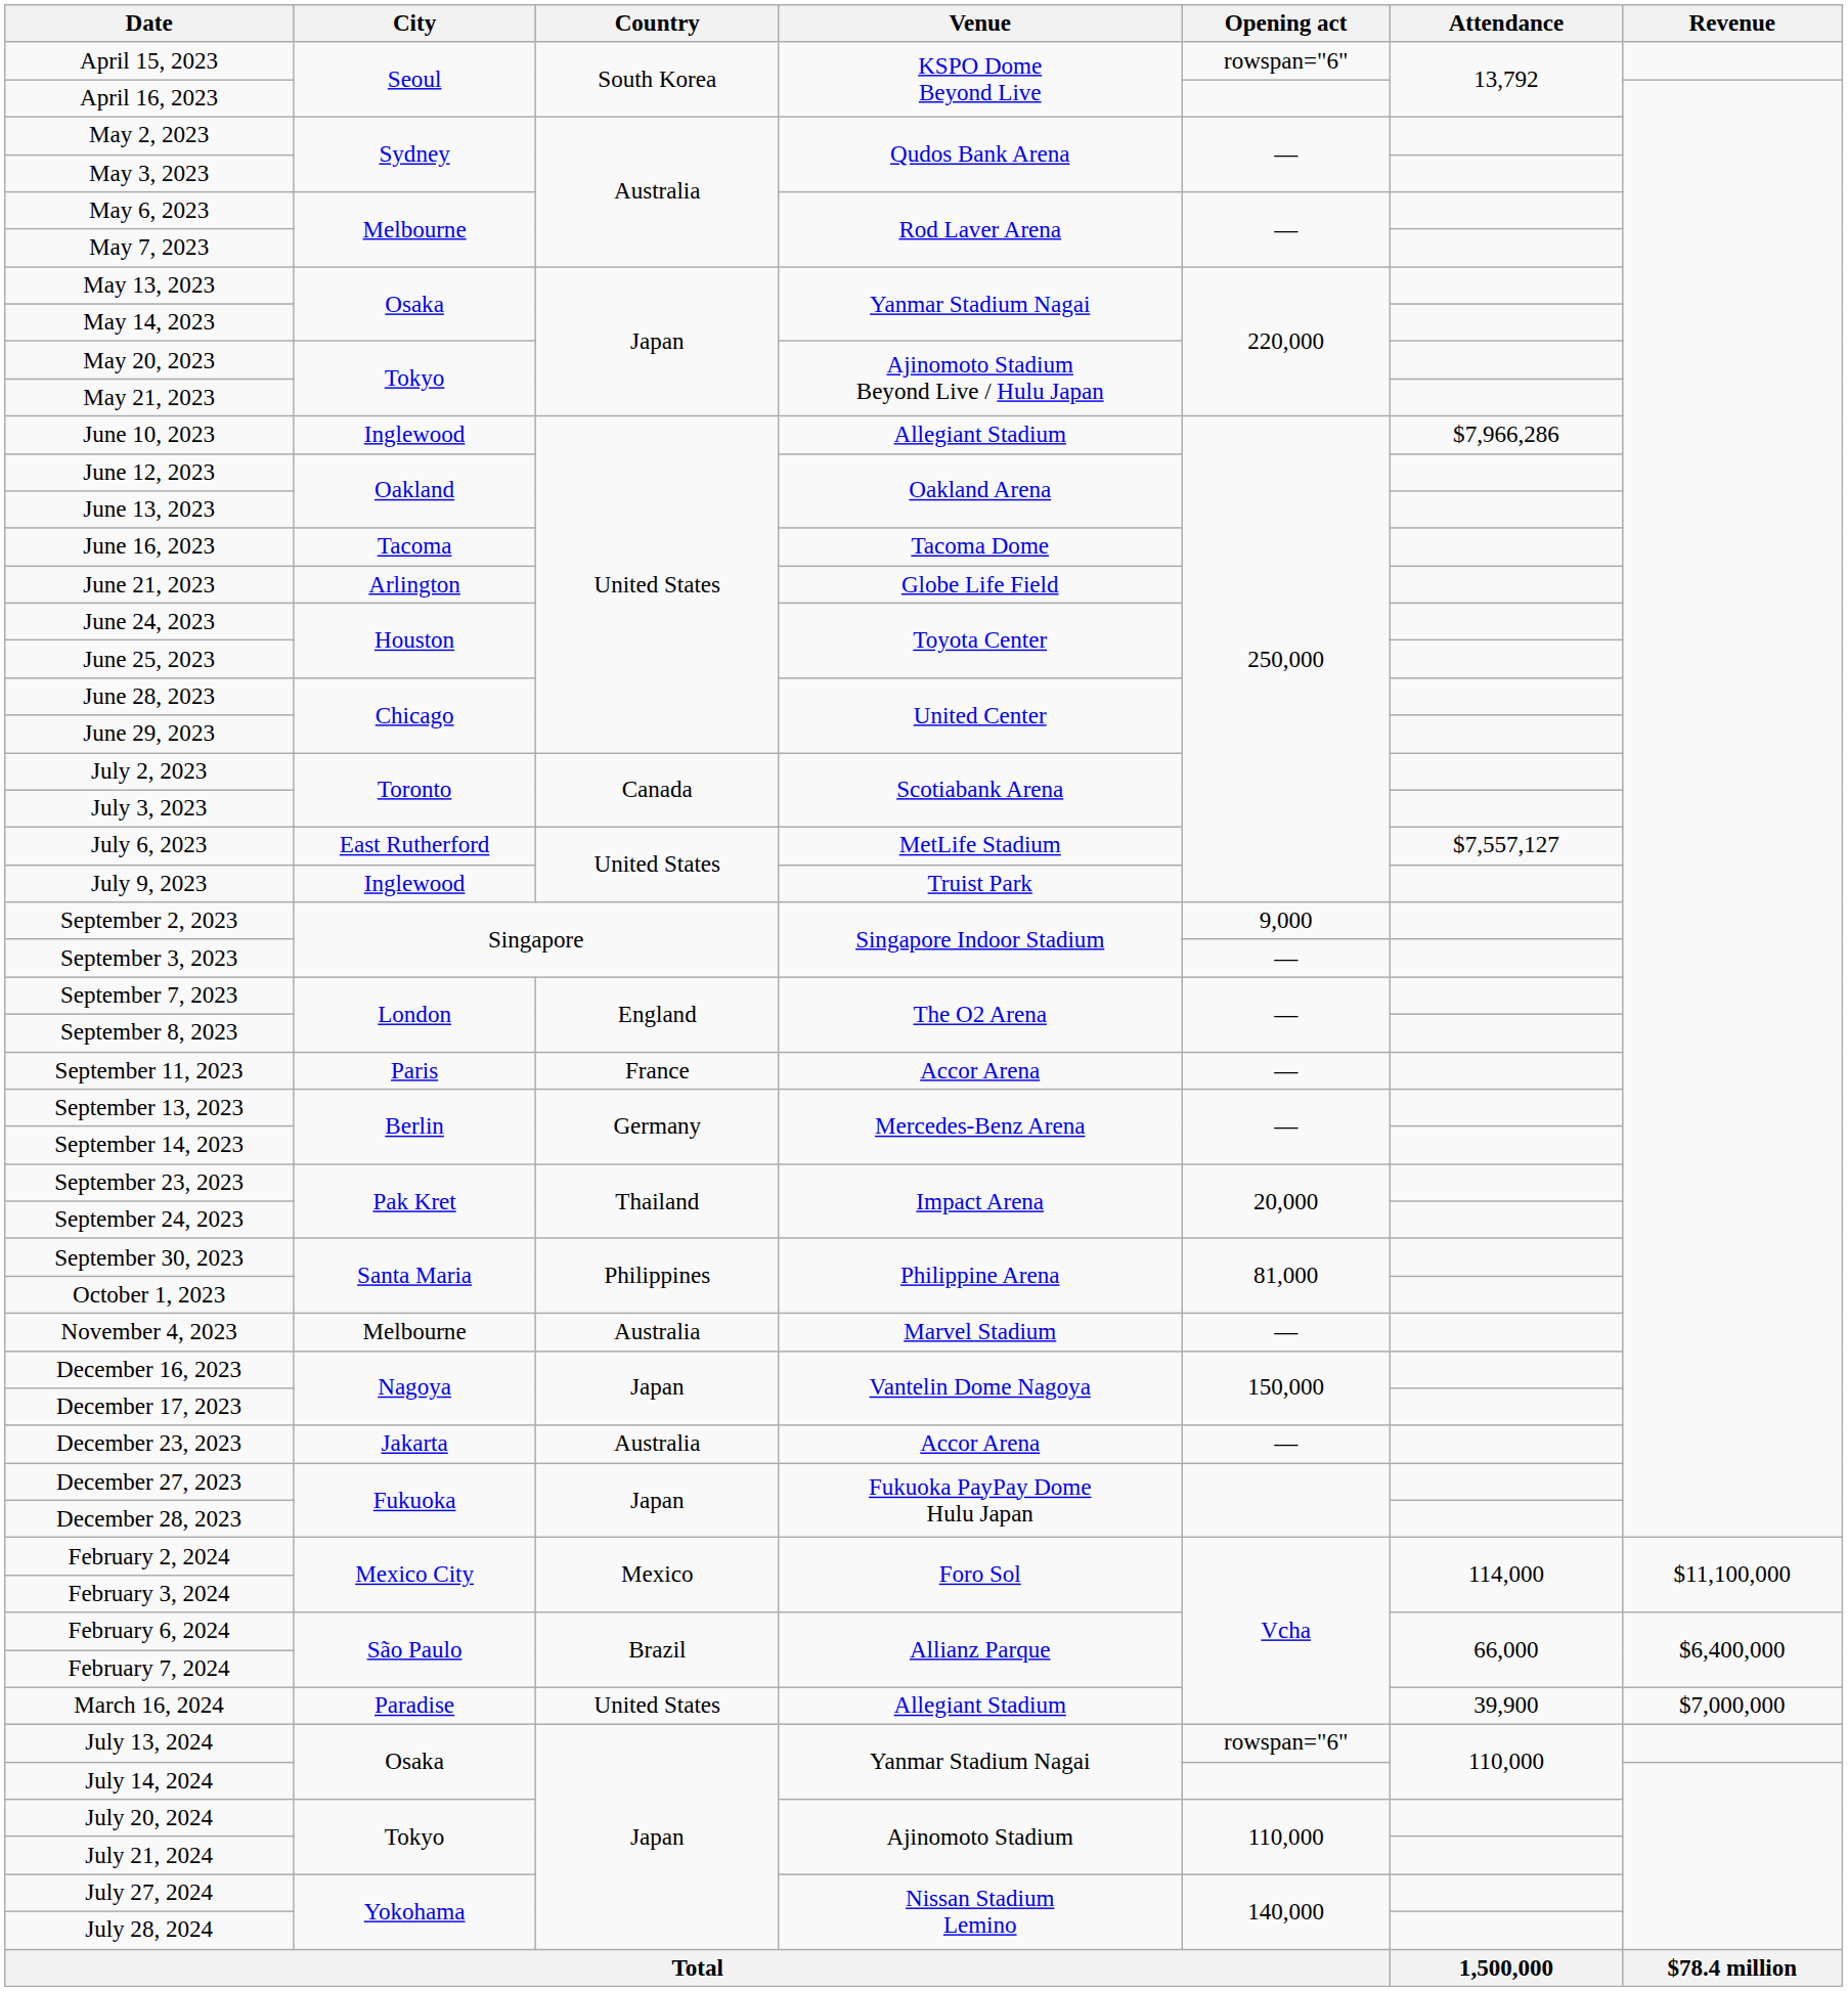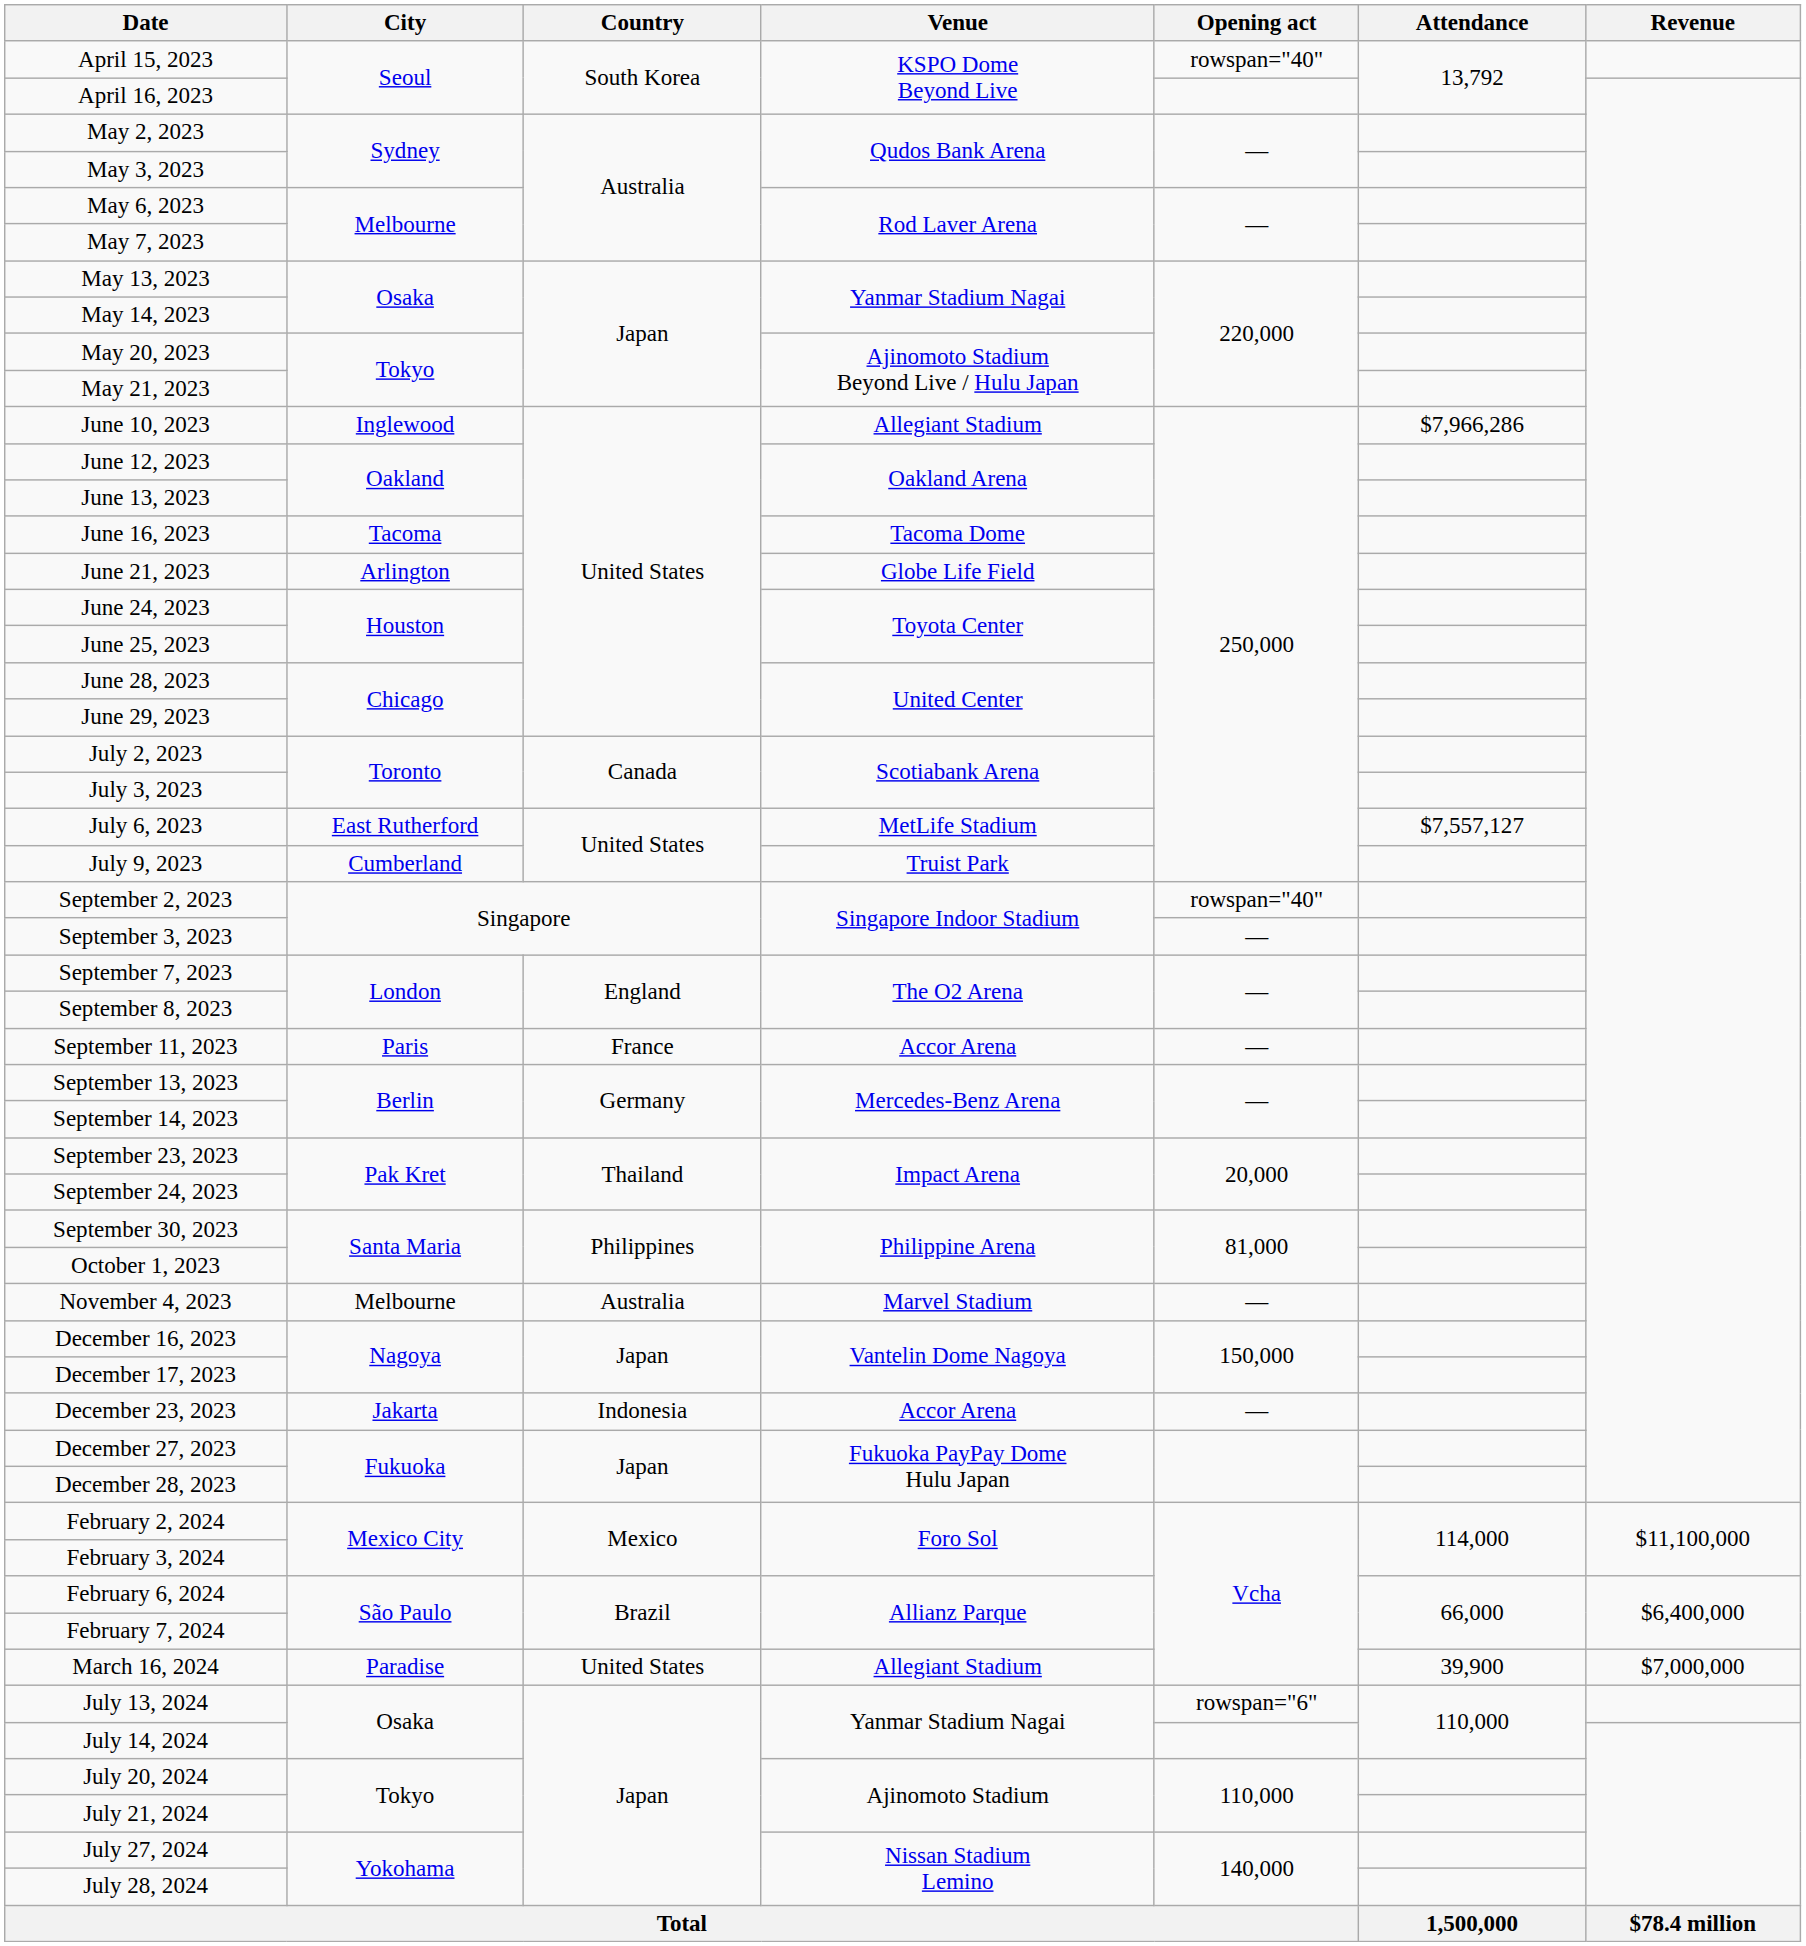April 15, 2023 | Opening act: rowspan="6" -> rowspan="40"
July 9, 2023 | City: Inglewood -> Cumberland
September 2, 2023 | Opening act: 9,000 -> rowspan="40"
December 23, 2023 | Country: Australia -> Indonesia
